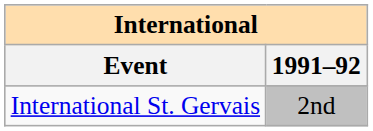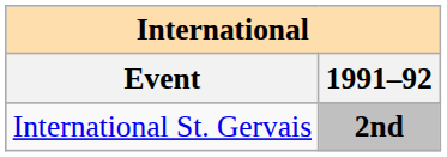International St. Gervais | 1991–92: normal -> bold
